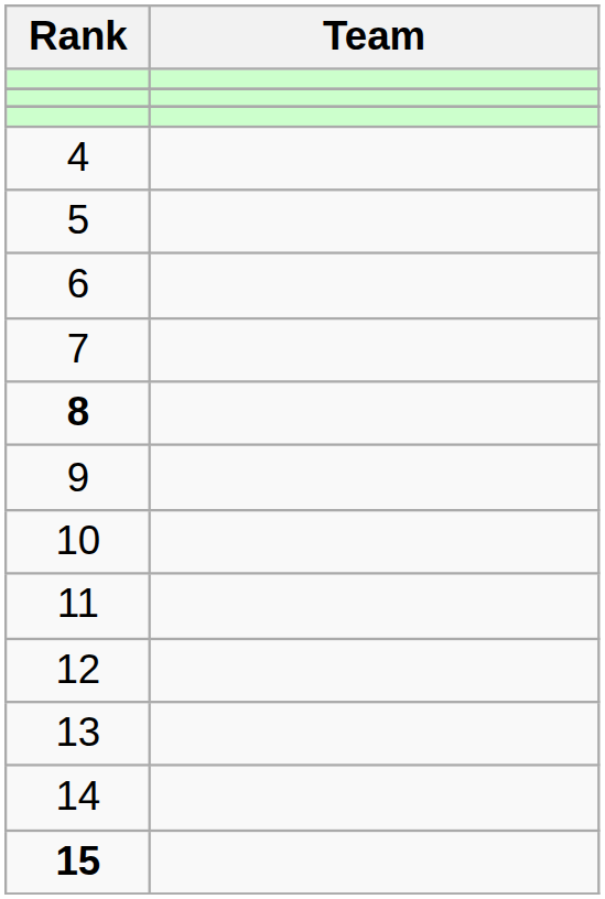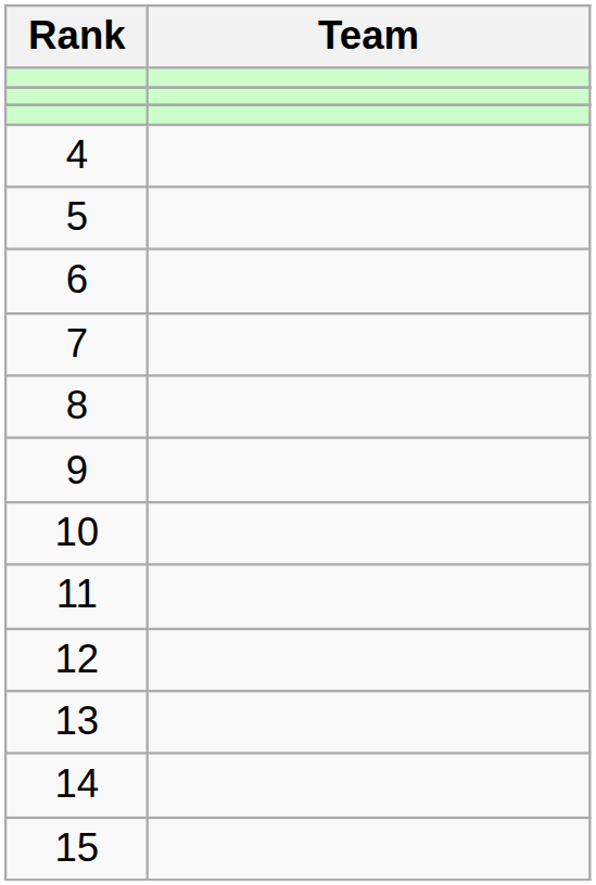row 9 | Rank: bold -> normal
row 16 | Rank: bold -> normal
